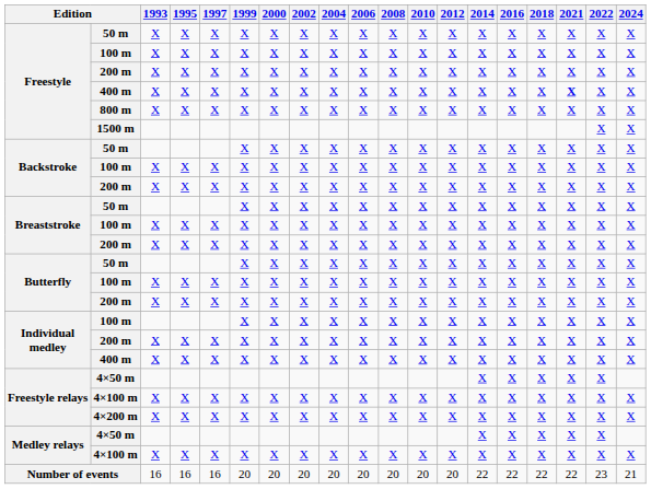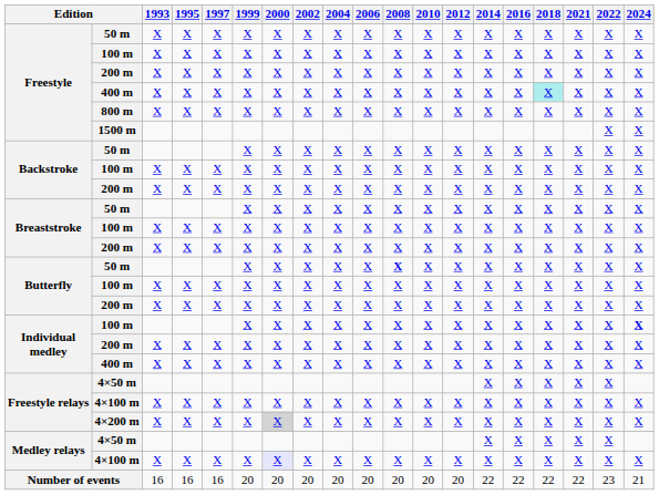Freestyle / 400 m | 2018: no background -> paleturquoise background
Freestyle / 400 m | 2021: bold -> normal
Butterfly / 50 m | 2008: normal -> bold
Individual medley / 100 m | 2024: normal -> bold
4×200 m | 2000: no background -> lightgrey background
Medley relays / 4×100 m | 2000: no background -> lavender background
